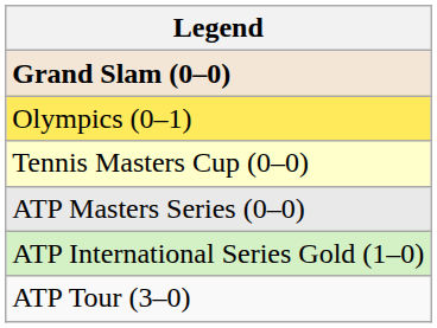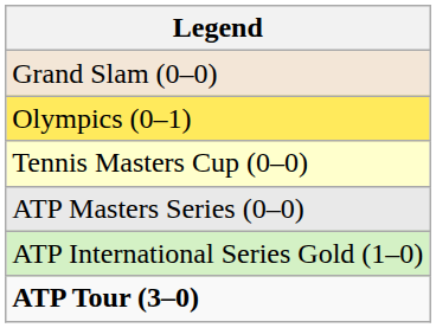row 2 | column 1: bold -> normal
row 7 | column 1: normal -> bold
